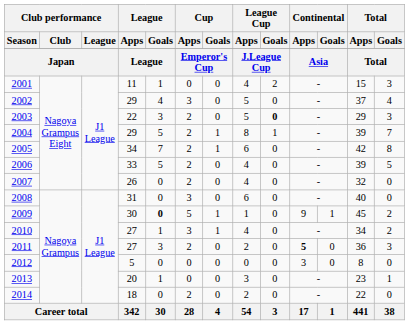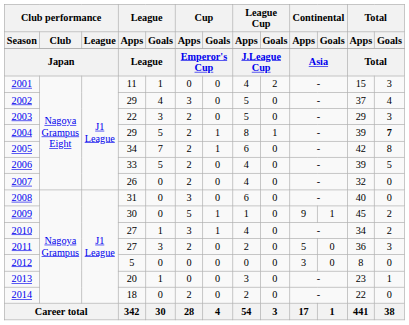2003 | League Cup / Goals: bold -> normal
2004 | Total / Goals: normal -> bold
2009 | League / Goals: bold -> normal
2011 | Continental / Apps: bold -> normal
